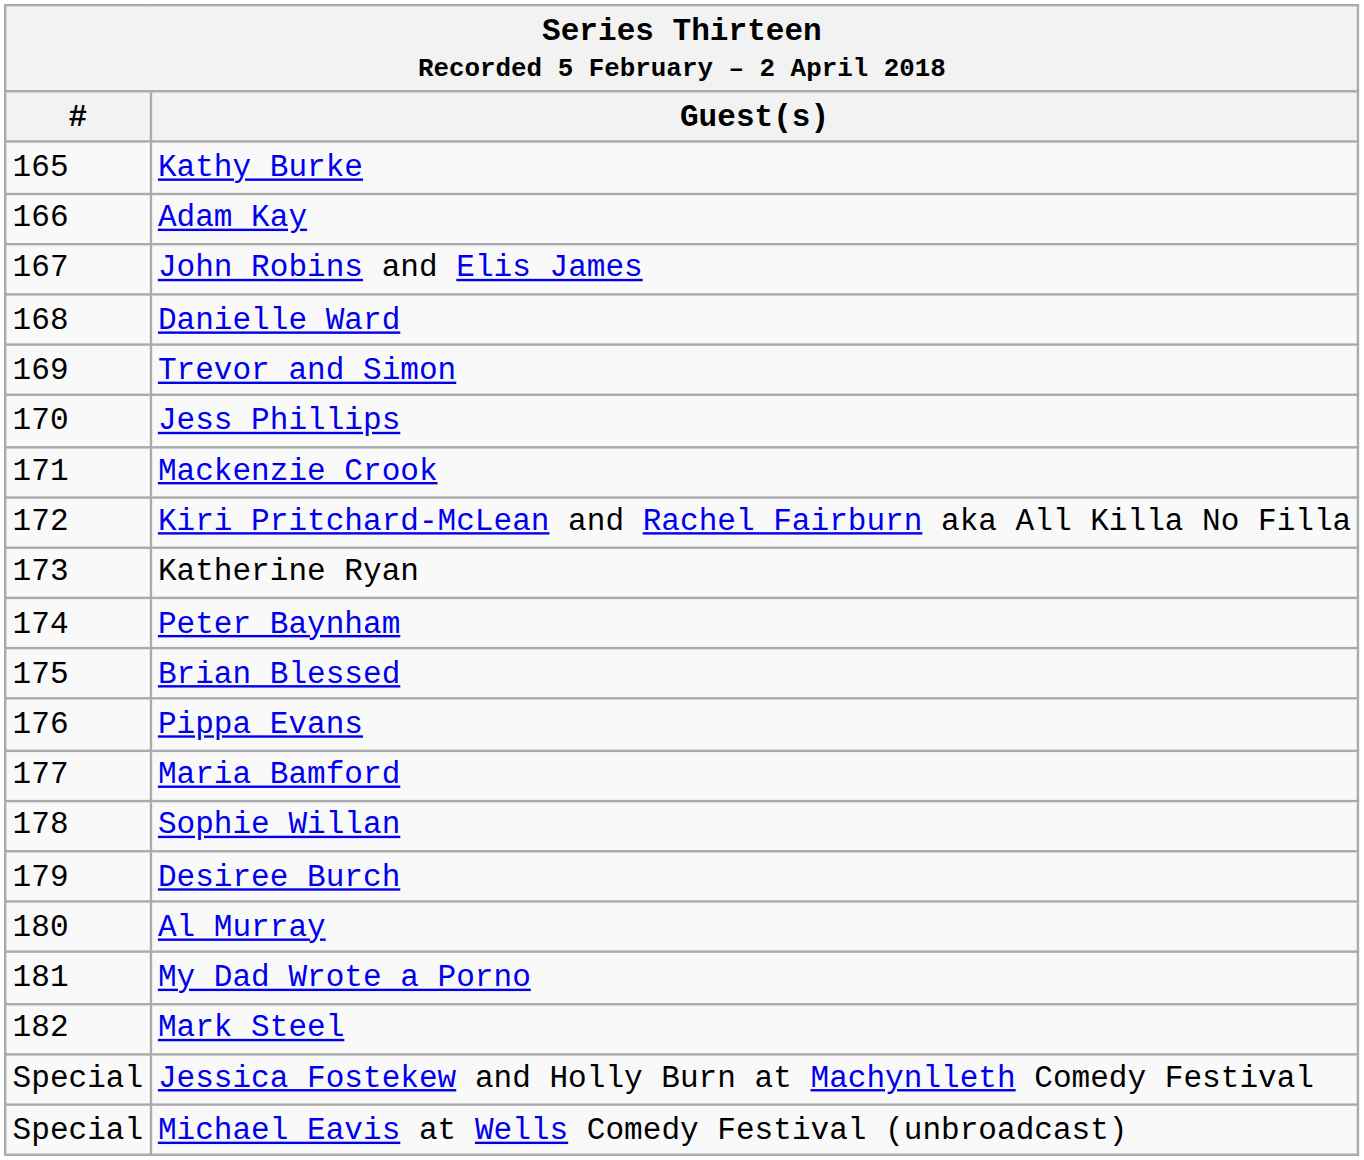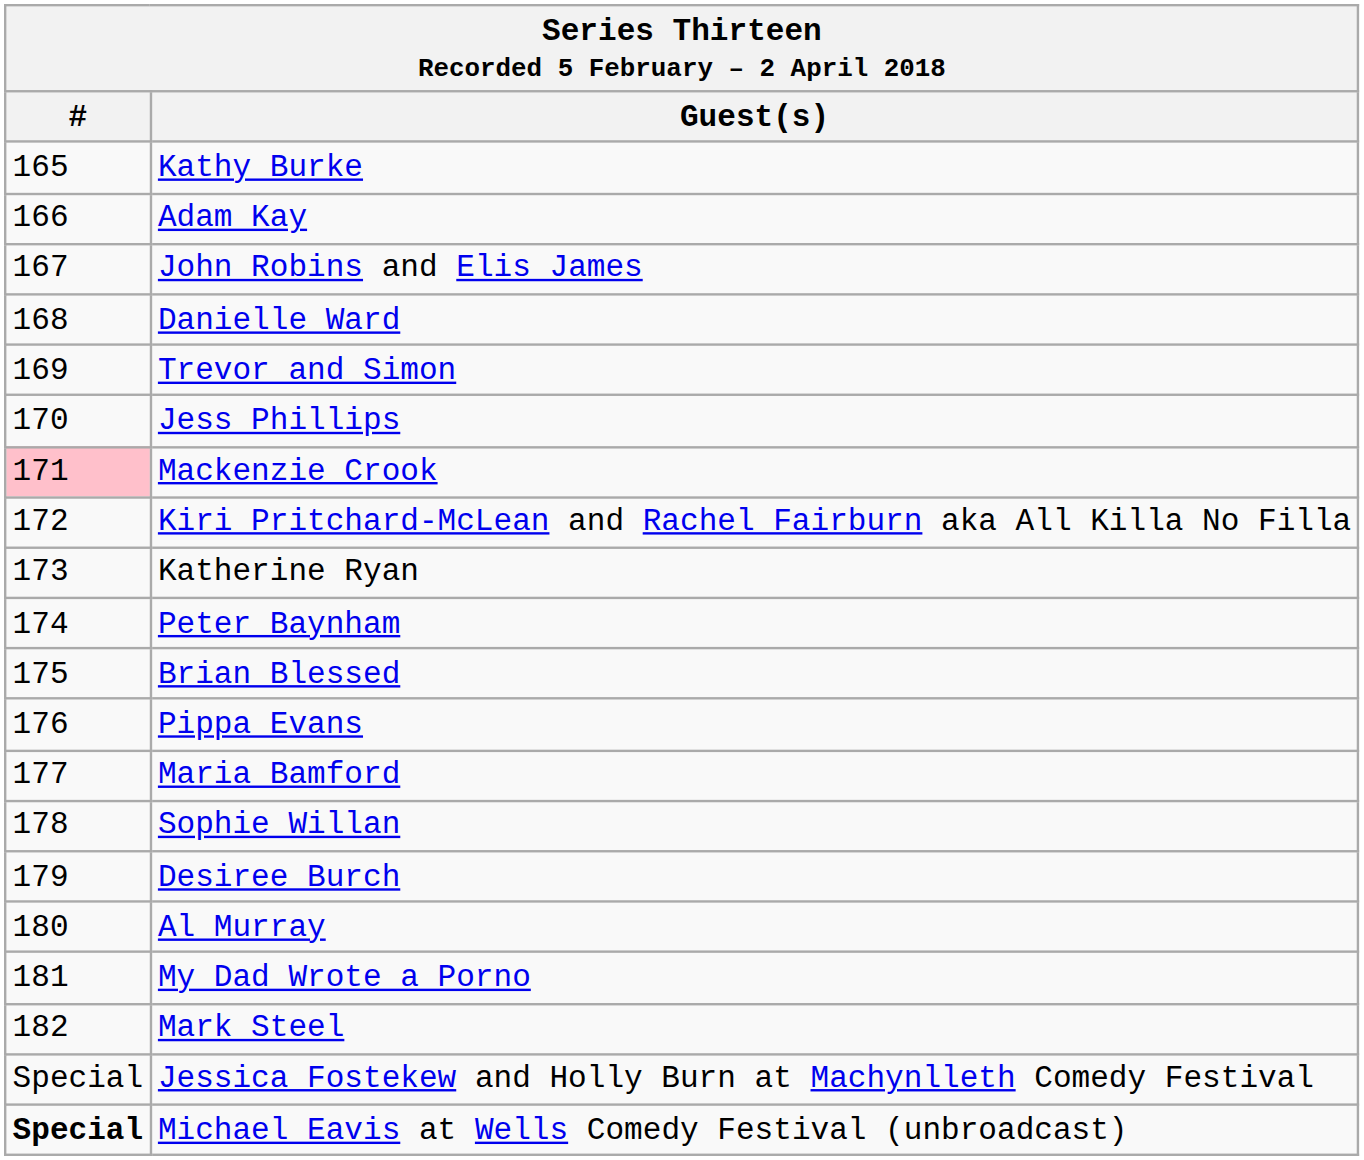Mackenzie Crook | #: no background -> pink background
Michael Eavis at Wells Comedy Festival (unbroadcast) | #: normal -> bold
